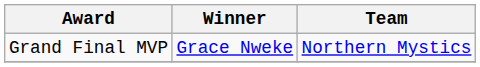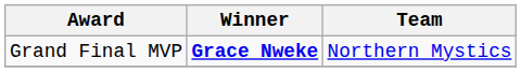Grand Final MVP | Winner: normal -> bold
